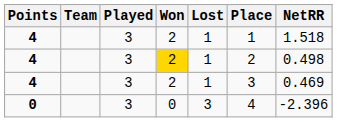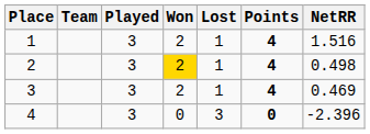columns swapped: Place <-> Points
row 2 | NetRR: 1.518 -> 1.516
